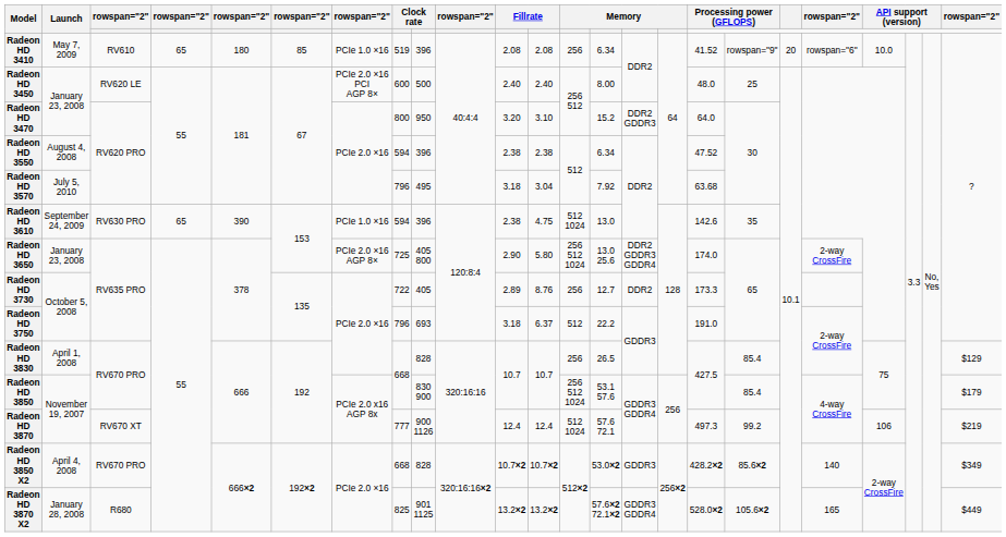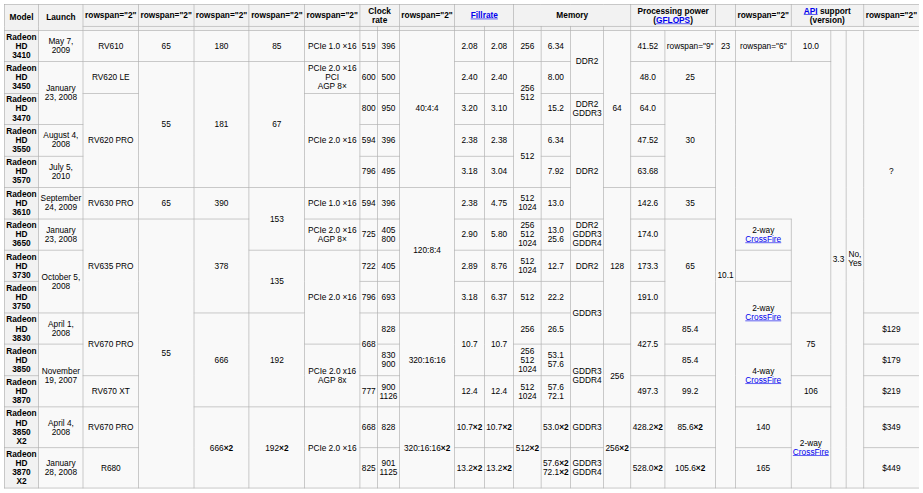Radeon HD 3410 | column 19: 20 -> 23
Radeon HD 3730 | column 13: 256 -> 512 1024
